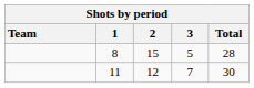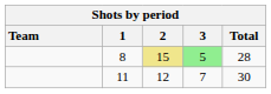8 | 2: no background -> khaki background
8 | 3: no background -> lightgreen background
